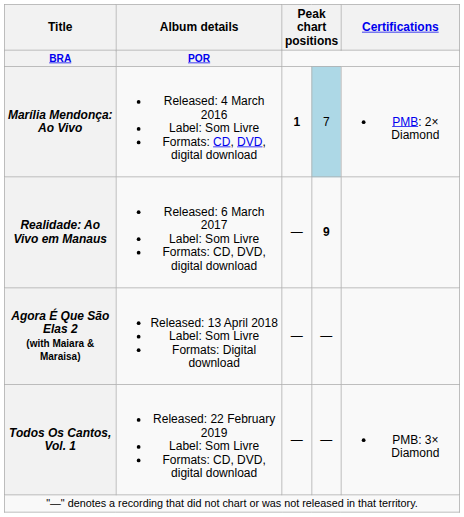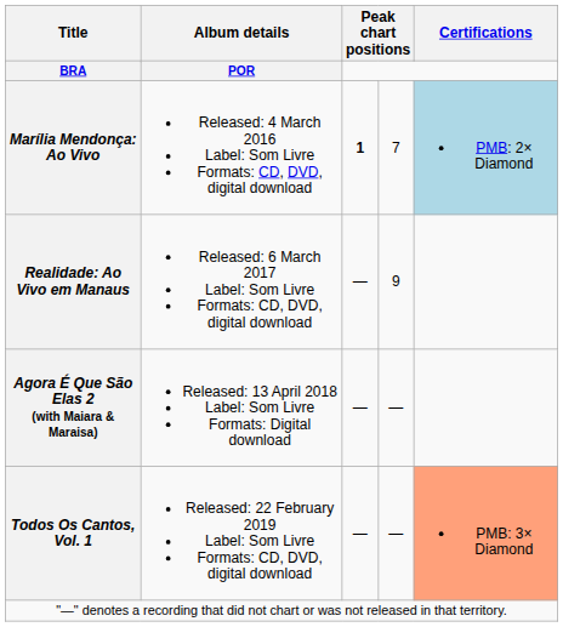Marília Mendonça: Ao Vivo | column 4: lightblue background -> no background
Marília Mendonça: Ao Vivo | Certifications: no background -> lightblue background
Realidade: Ao Vivo em Manaus | column 4: bold -> normal
Todos Os Cantos, Vol. 1 | Certifications: no background -> lightsalmon background
